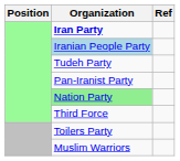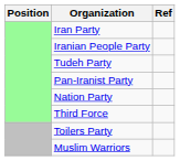Iran Party | Organization: bold -> normal
Iranian People Party | Organization: lightblue background -> no background
Nation Party | Organization: lightgreen background -> no background
